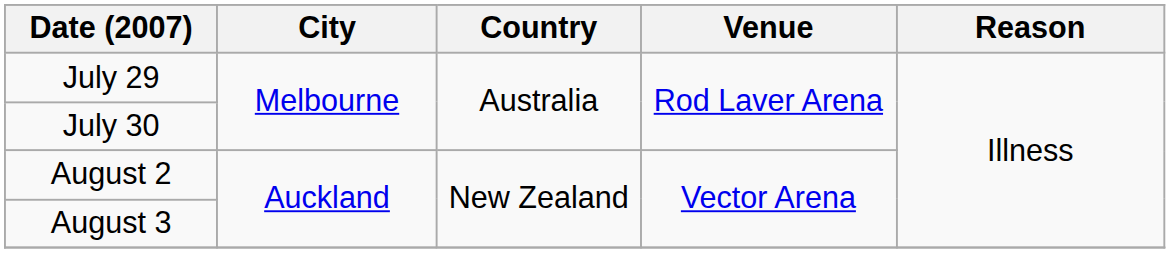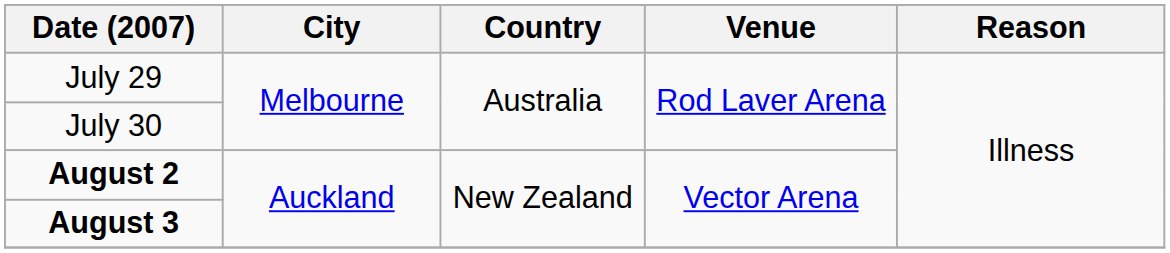August 2 | Date (2007): normal -> bold
August 3 | Date (2007): normal -> bold
